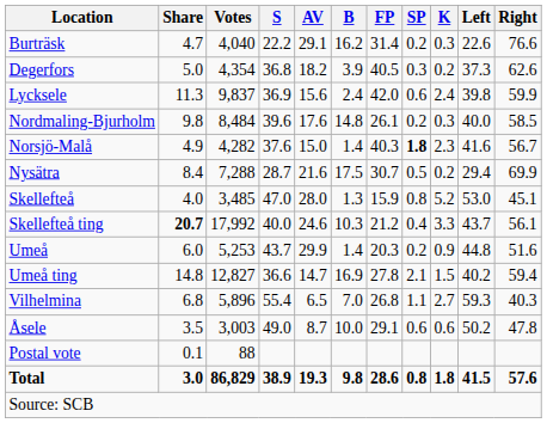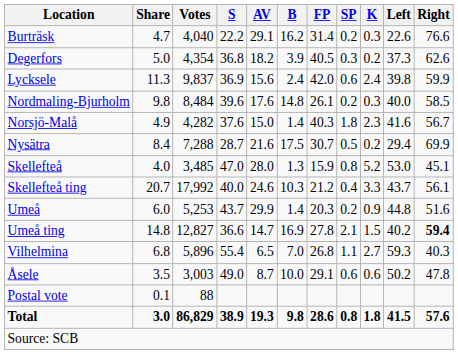Norsjö-Malå | SP: bold -> normal
Skellefteå ting | Share: bold -> normal
Umeå ting | Right: normal -> bold
